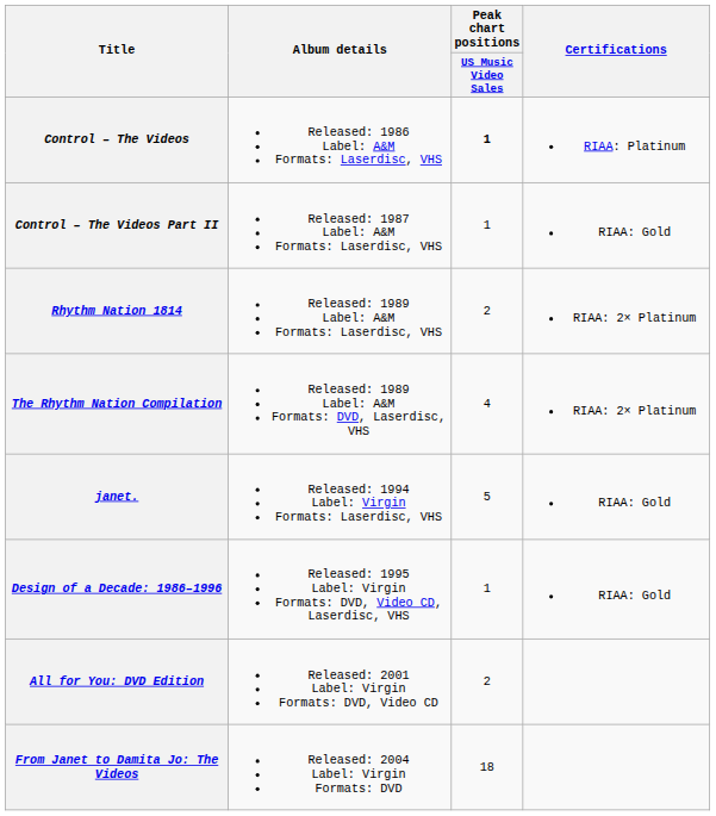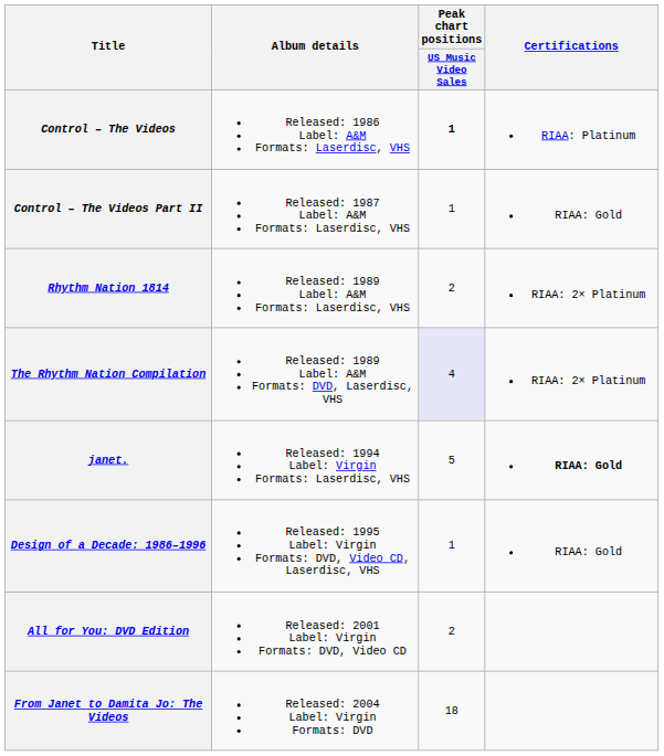The Rhythm Nation Compilation | Peak chart positions / US Music Video Sales: no background -> lavender background
janet. | Certifications: normal -> bold
